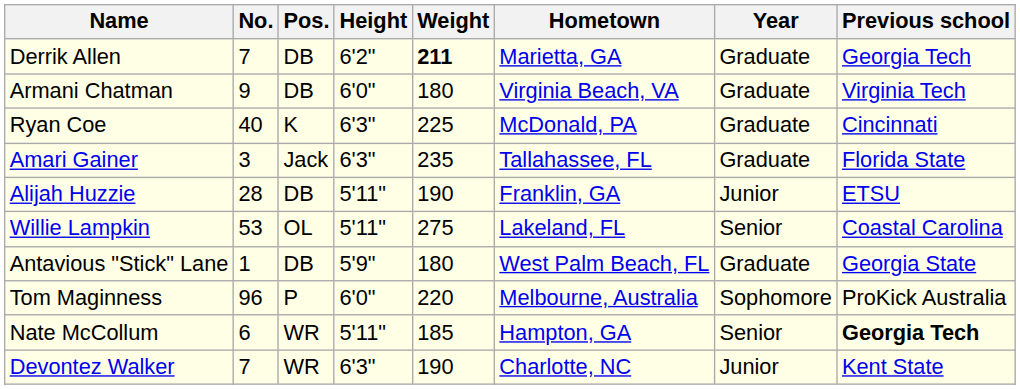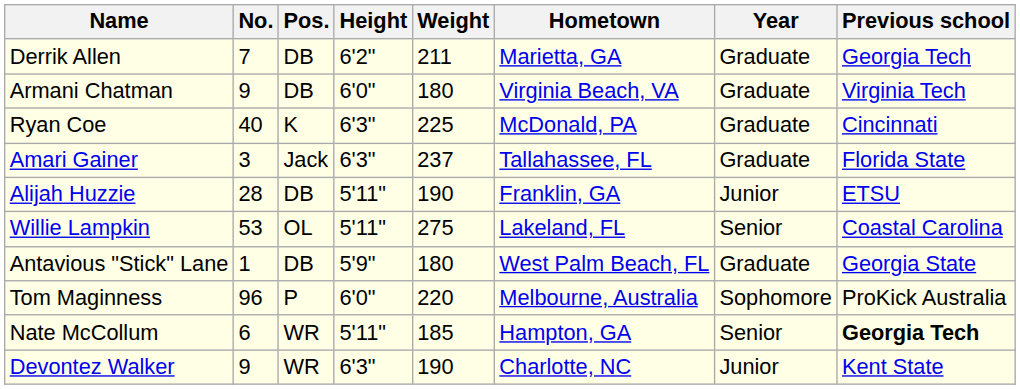Derrik Allen | Weight: bold -> normal
Amari Gainer | Weight: 235 -> 237
Devontez Walker | No.: 7 -> 9
